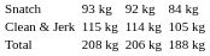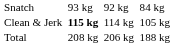Clean & Jerk | column 2: normal -> bold
